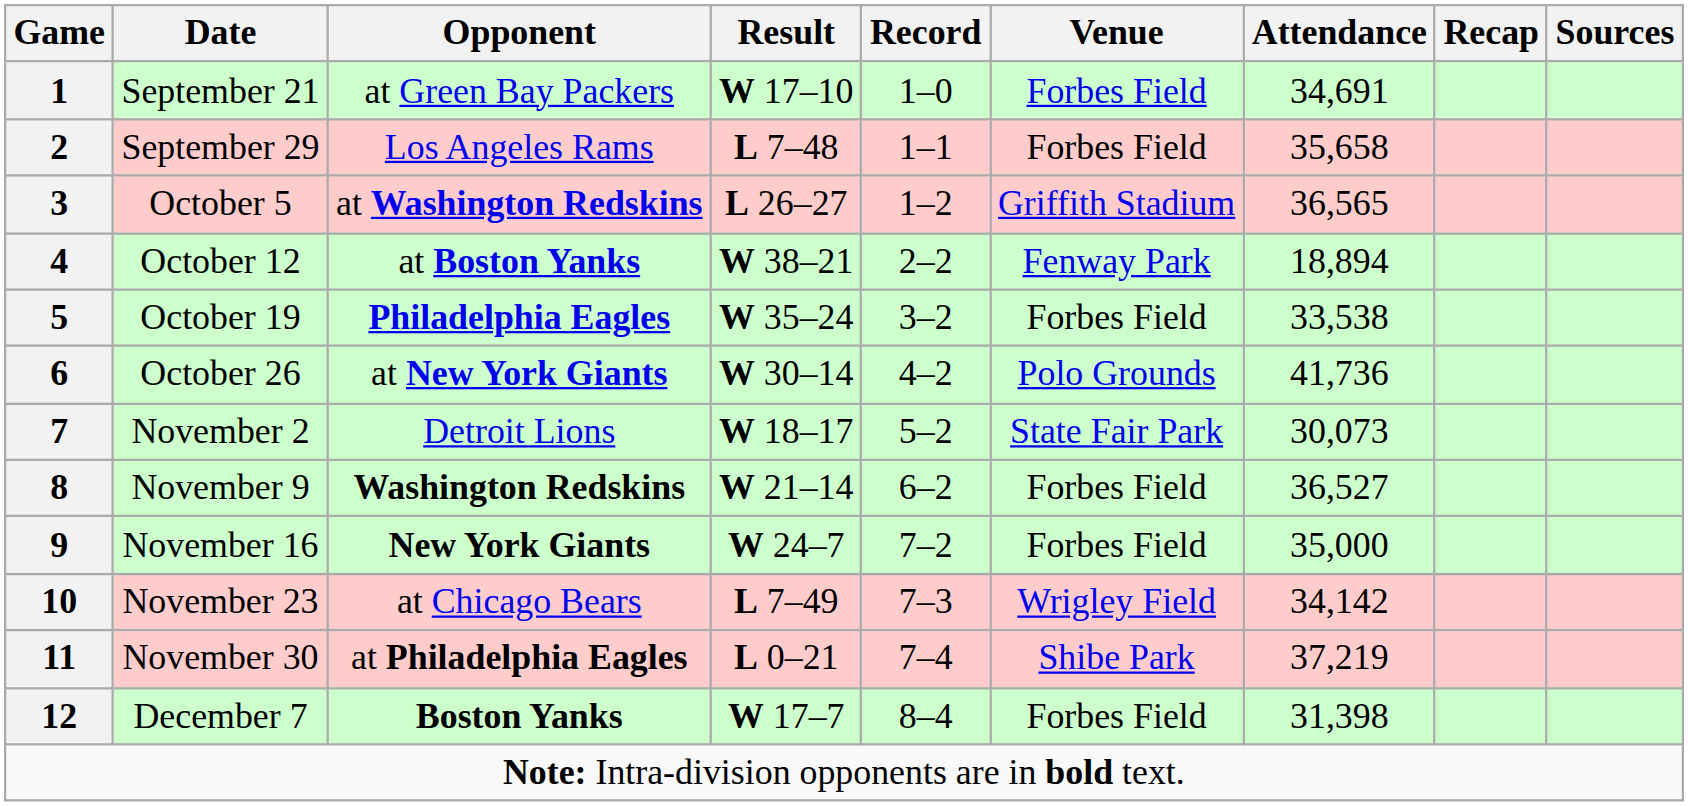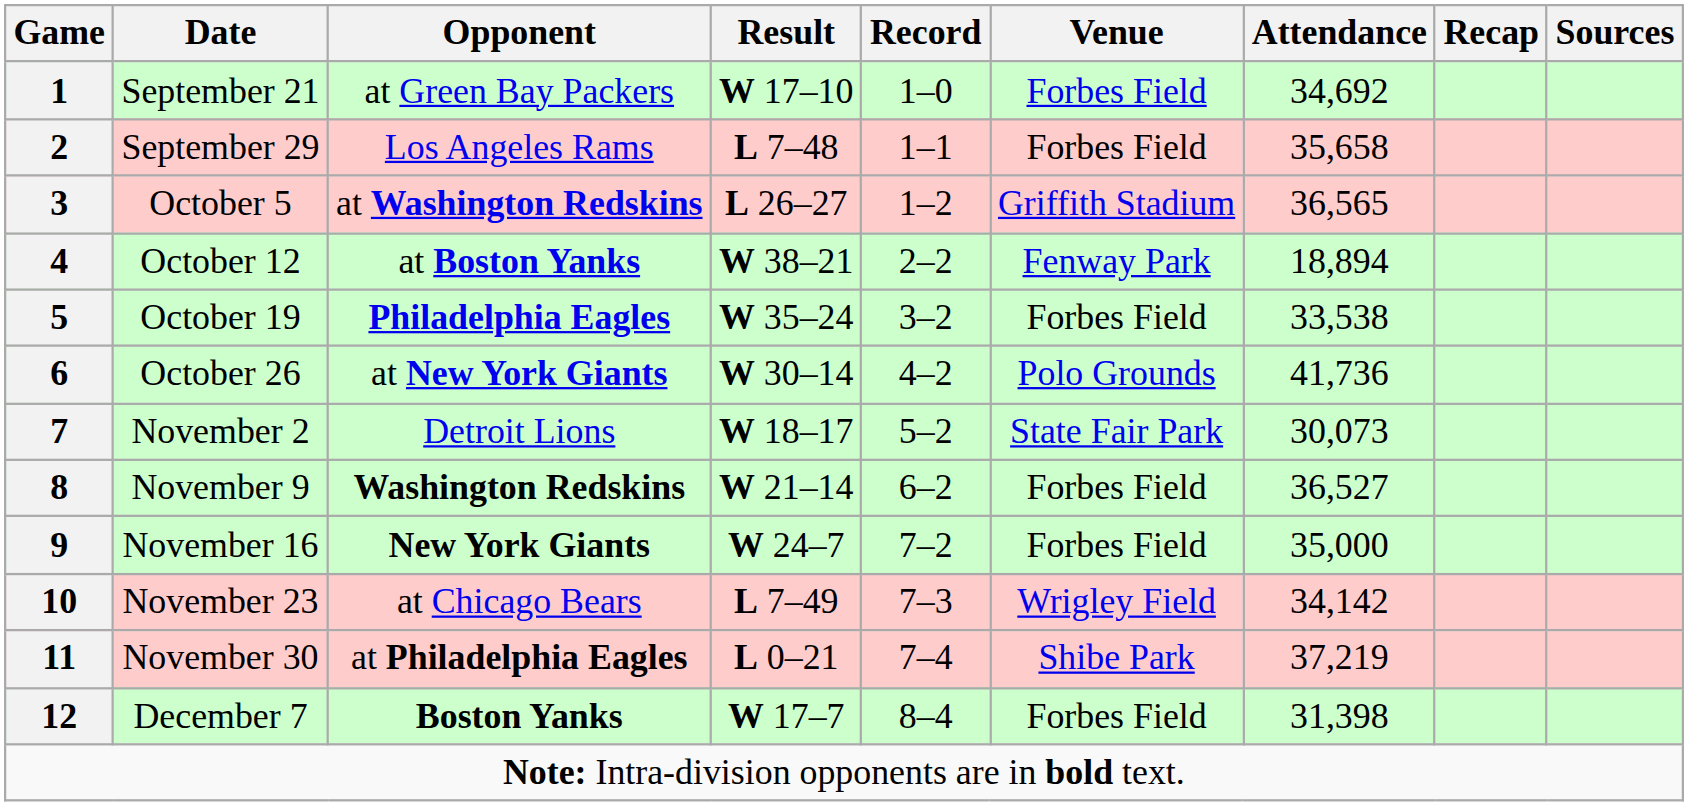1 | Attendance: 34,691 -> 34,692
